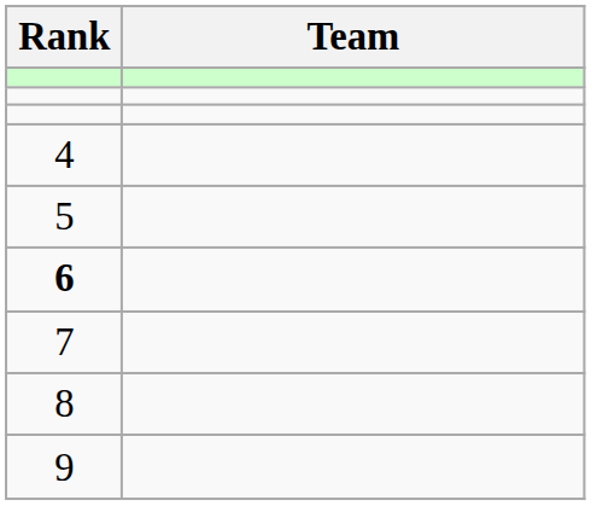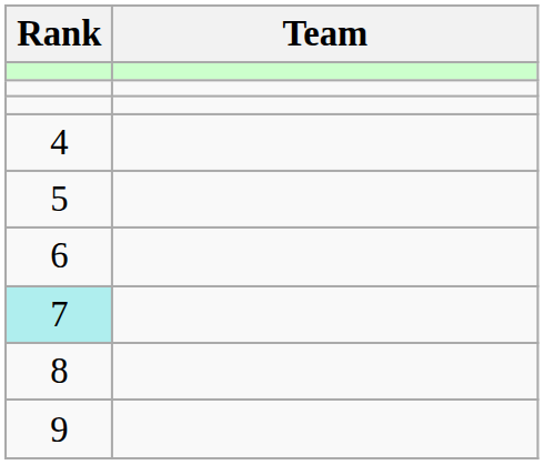row 7 | Rank: bold -> normal
row 8 | Rank: no background -> paleturquoise background
